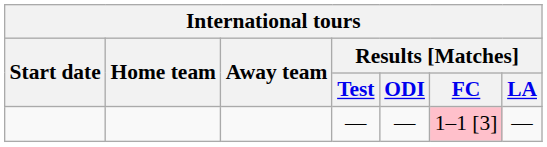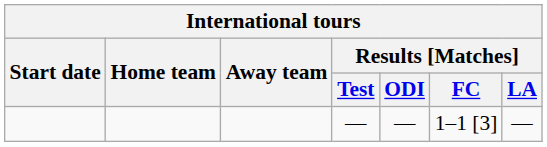row 4 | Results [Matches] / FC: pink background -> no background
